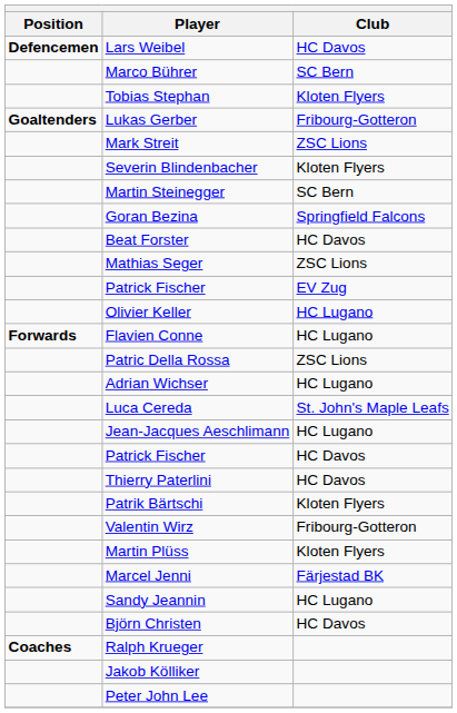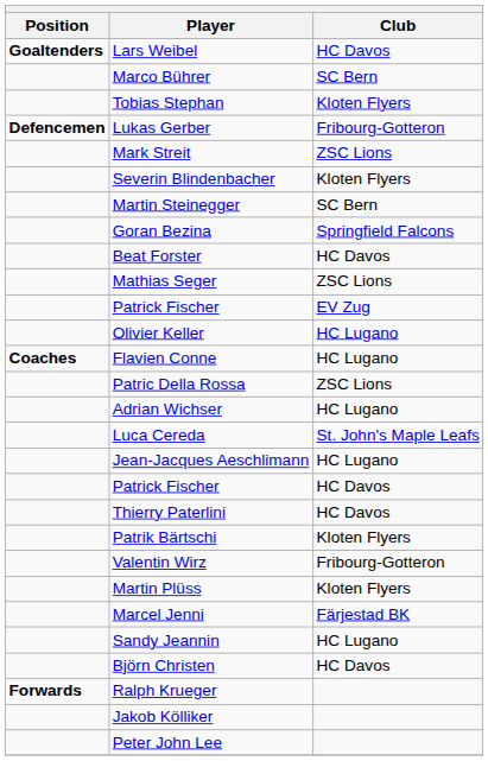Lars Weibel | Position: Defencemen -> Goaltenders
Lukas Gerber | Position: Goaltenders -> Defencemen
Flavien Conne | Position: Forwards -> Coaches
Ralph Krueger | Position: Coaches -> Forwards
